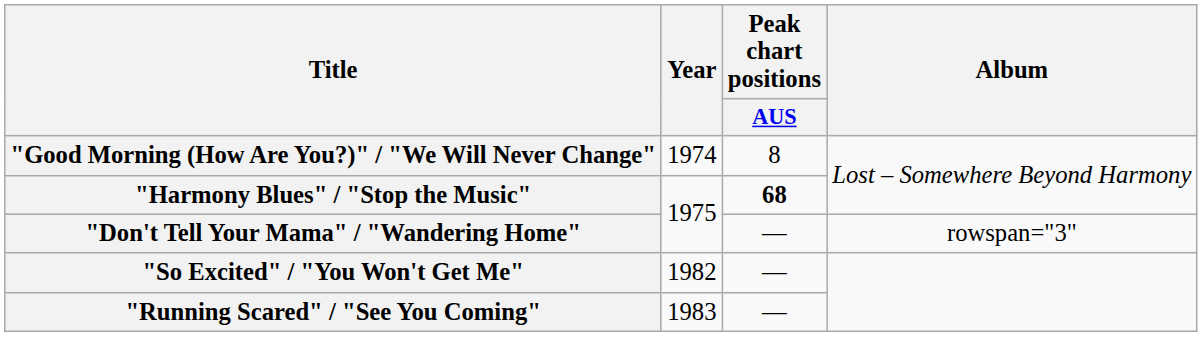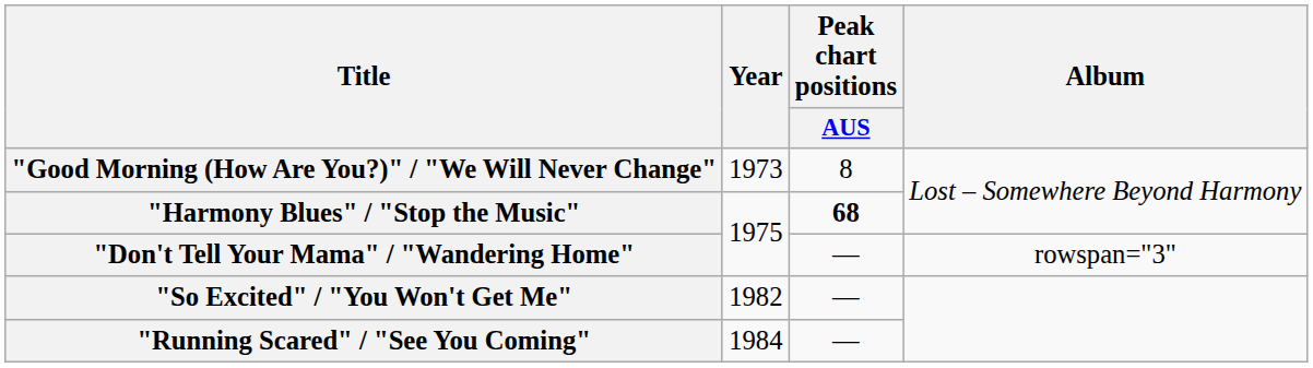"Good Morning (How Are You?)" / "We Will Never Change" | Year: 1974 -> 1973
"Running Scared" / "See You Coming" | Year: 1983 -> 1984
